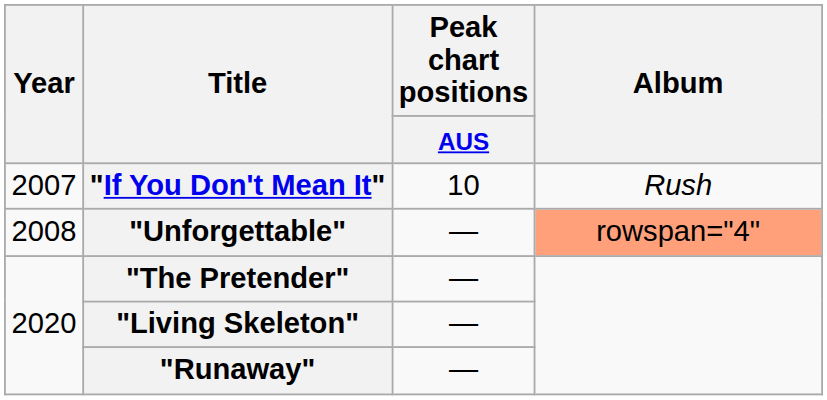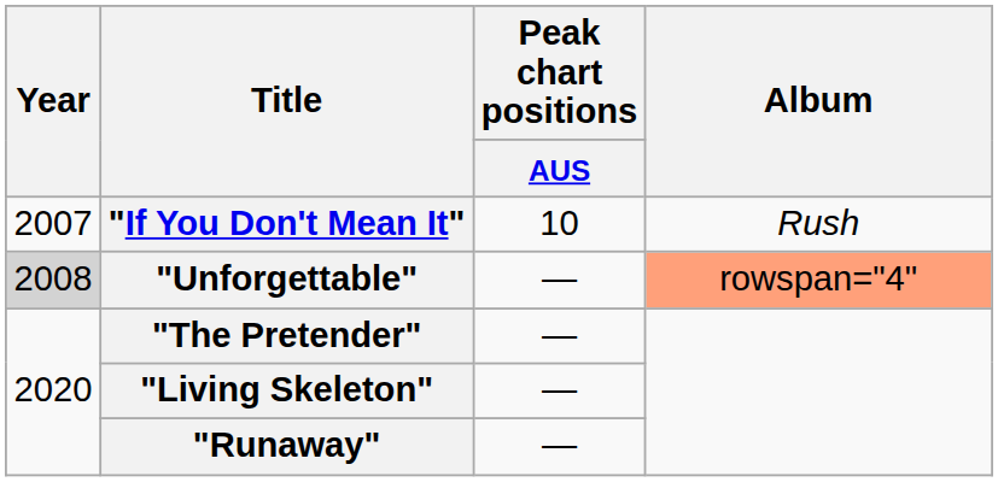"Unforgettable" | Year: no background -> lightgrey background
